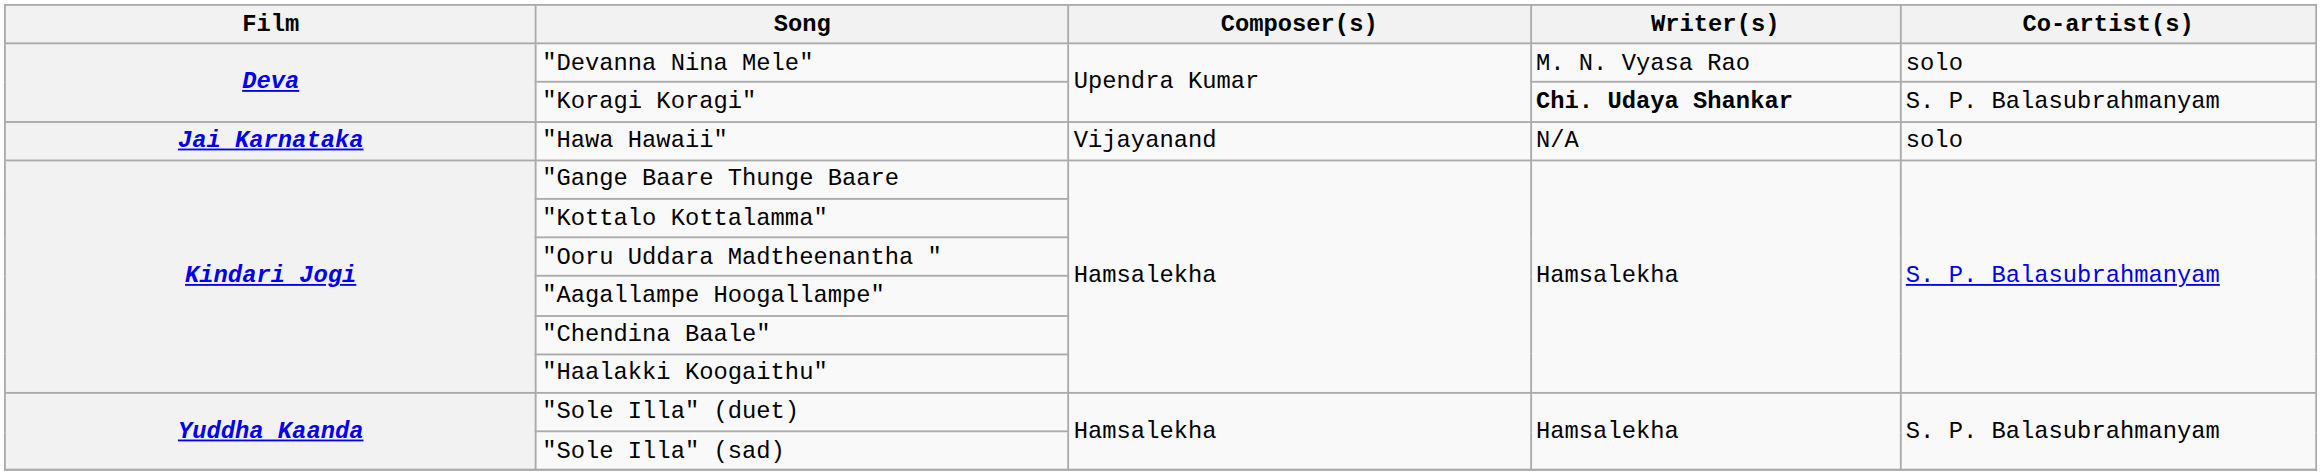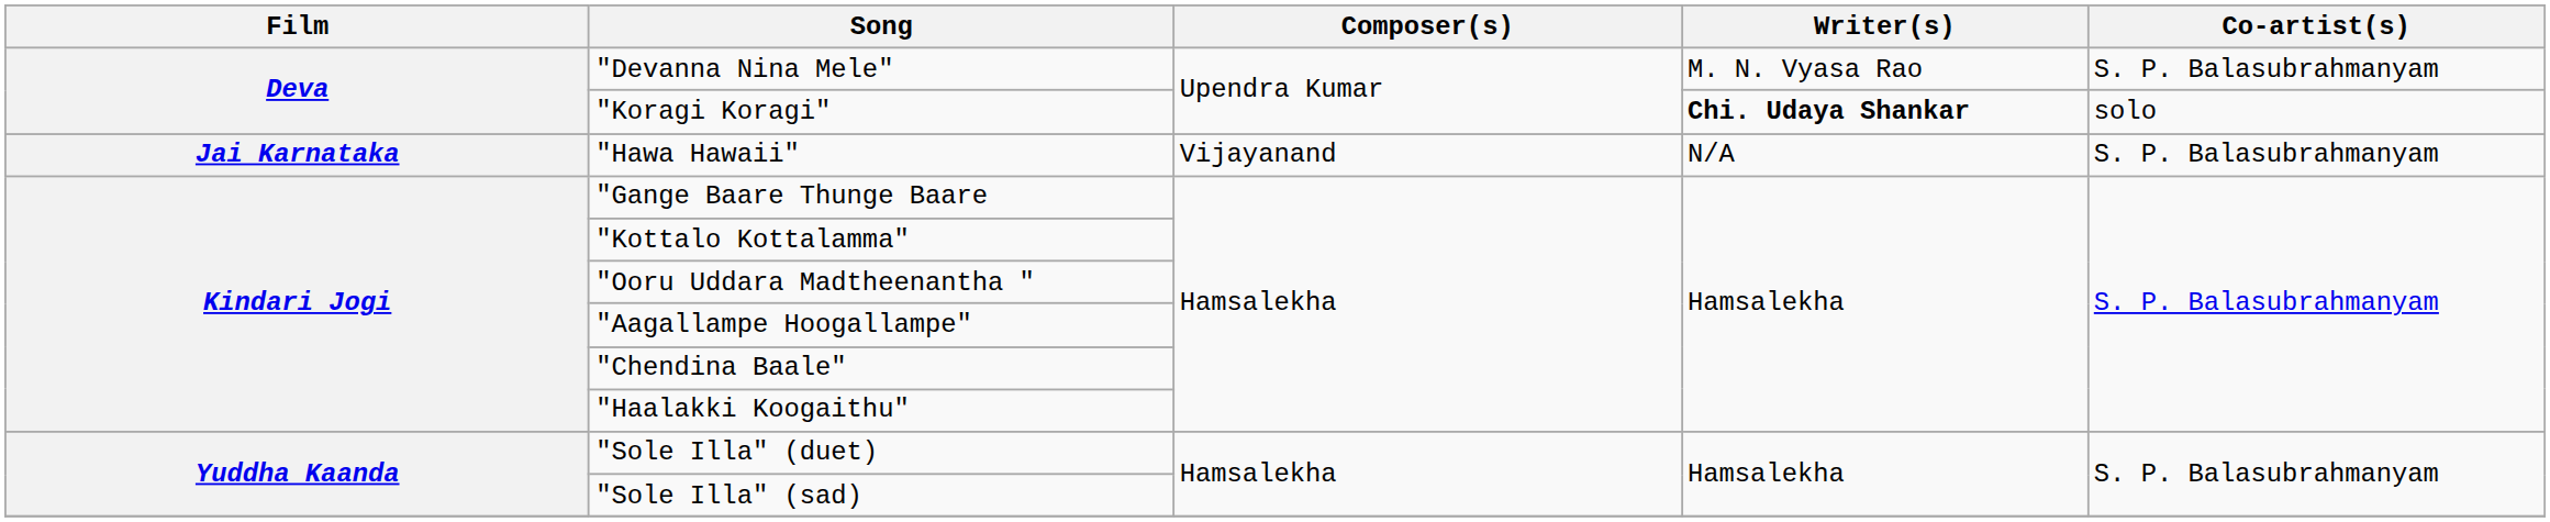"Devanna Nina Mele" | Co-artist(s): solo -> S. P. Balasubrahmanyam
"Koragi Koragi" | Co-artist(s): S. P. Balasubrahmanyam -> solo
"Hawa Hawaii" | Co-artist(s): solo -> S. P. Balasubrahmanyam
